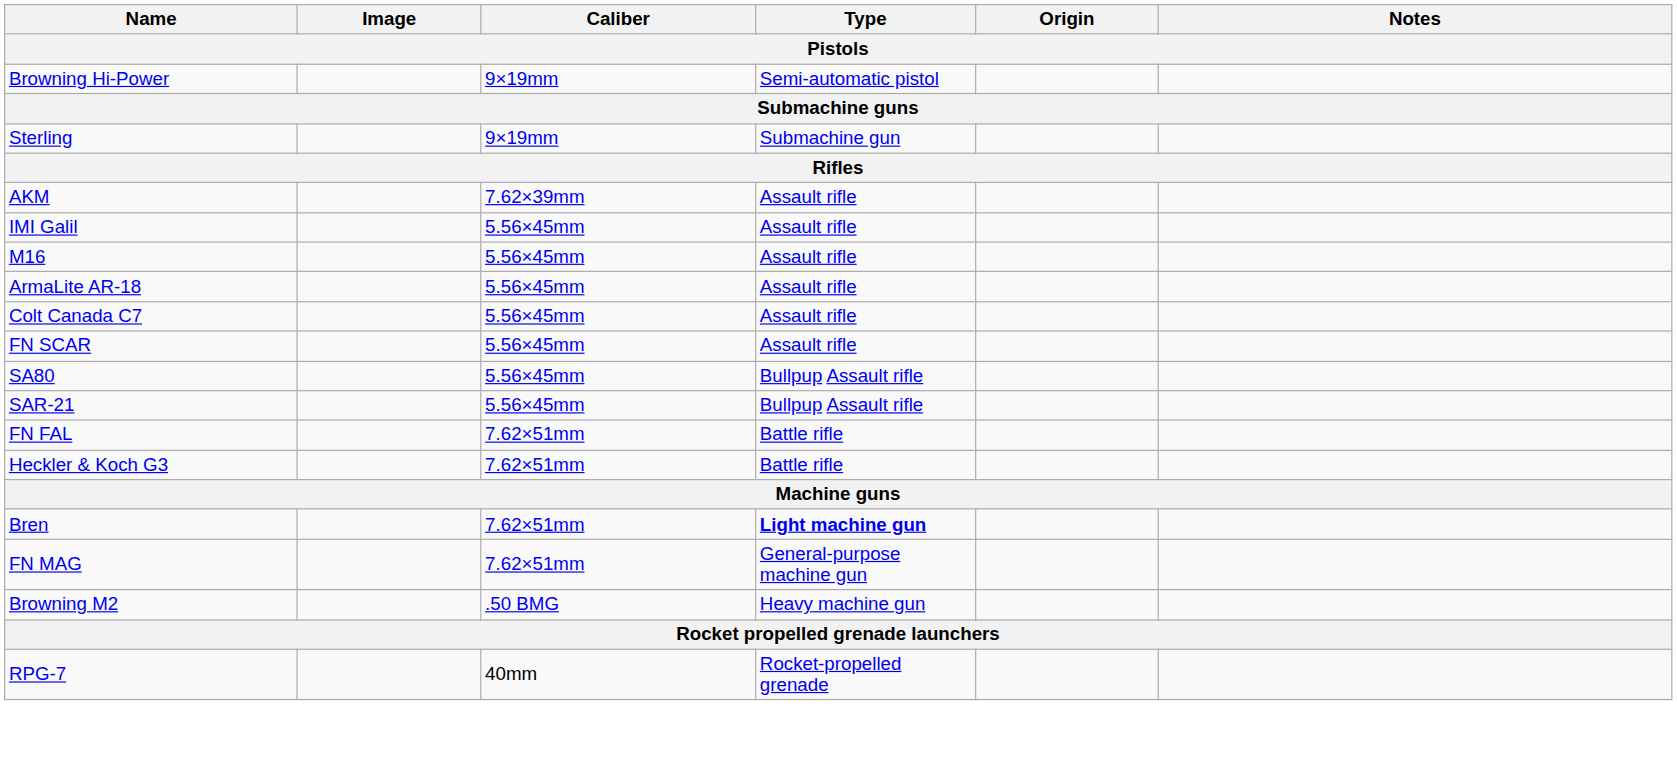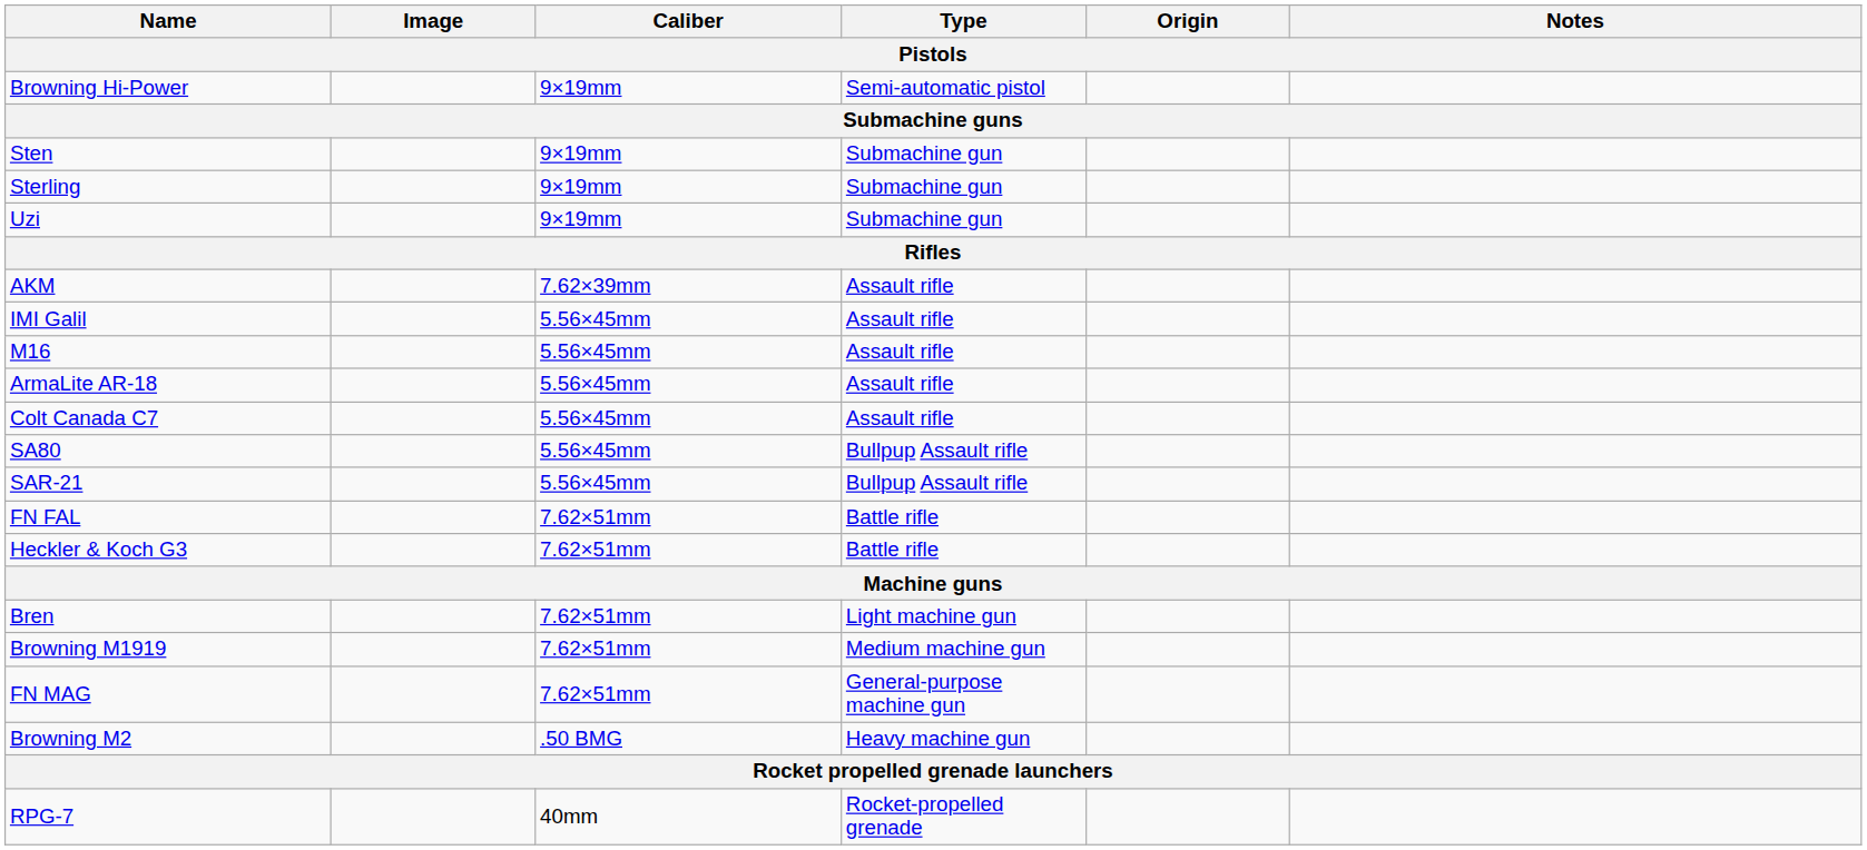+ row: Sten | 9×19mm | Submachine gun
+ row: Uzi | 9×19mm | Submachine gun
- row: FN SCAR | 5.56×45mm | Assault rifle
Bren | Type: bold -> normal
+ row: Browning M1919 | 7.62×51mm | Medium machine gun
